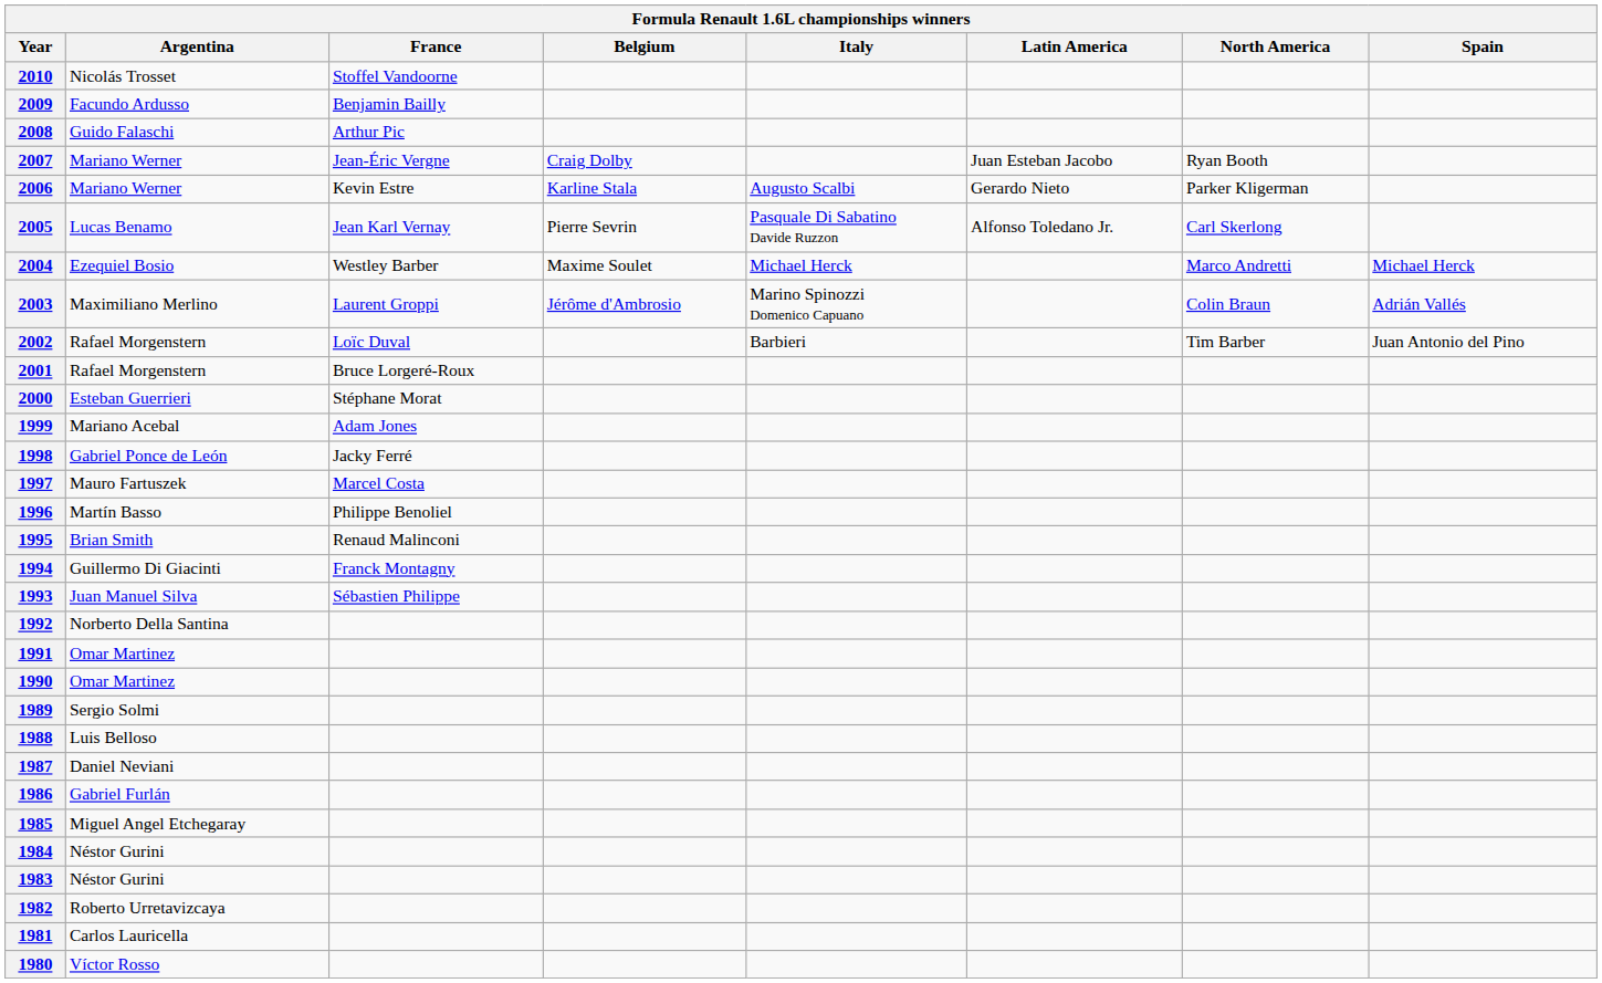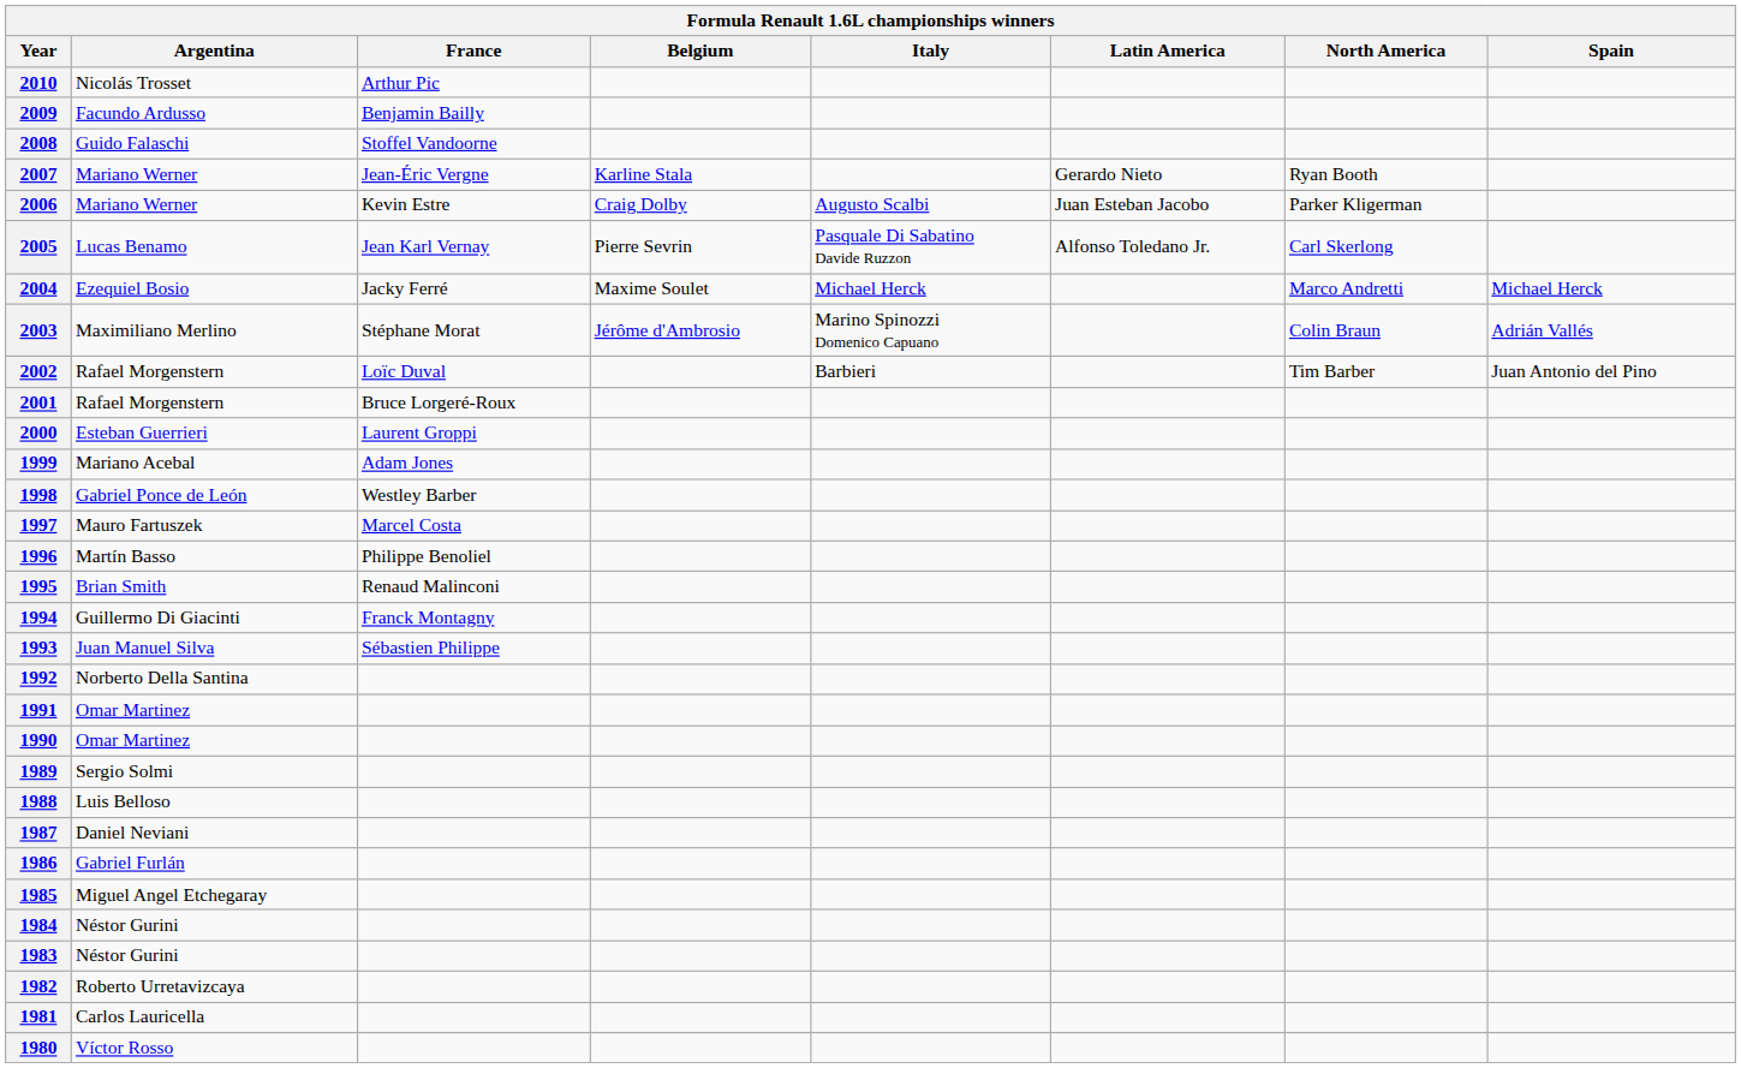2010 | France: Stoffel Vandoorne -> Arthur Pic
2008 | France: Arthur Pic -> Stoffel Vandoorne
2007 | Belgium: Craig Dolby -> Karline Stala
2007 | Latin America: Juan Esteban Jacobo -> Gerardo Nieto
2006 | Belgium: Karline Stala -> Craig Dolby
2006 | Latin America: Gerardo Nieto -> Juan Esteban Jacobo
2004 | France: Westley Barber -> Jacky Ferré
2003 | France: Laurent Groppi -> Stéphane Morat
2000 | France: Stéphane Morat -> Laurent Groppi
1998 | France: Jacky Ferré -> Westley Barber
